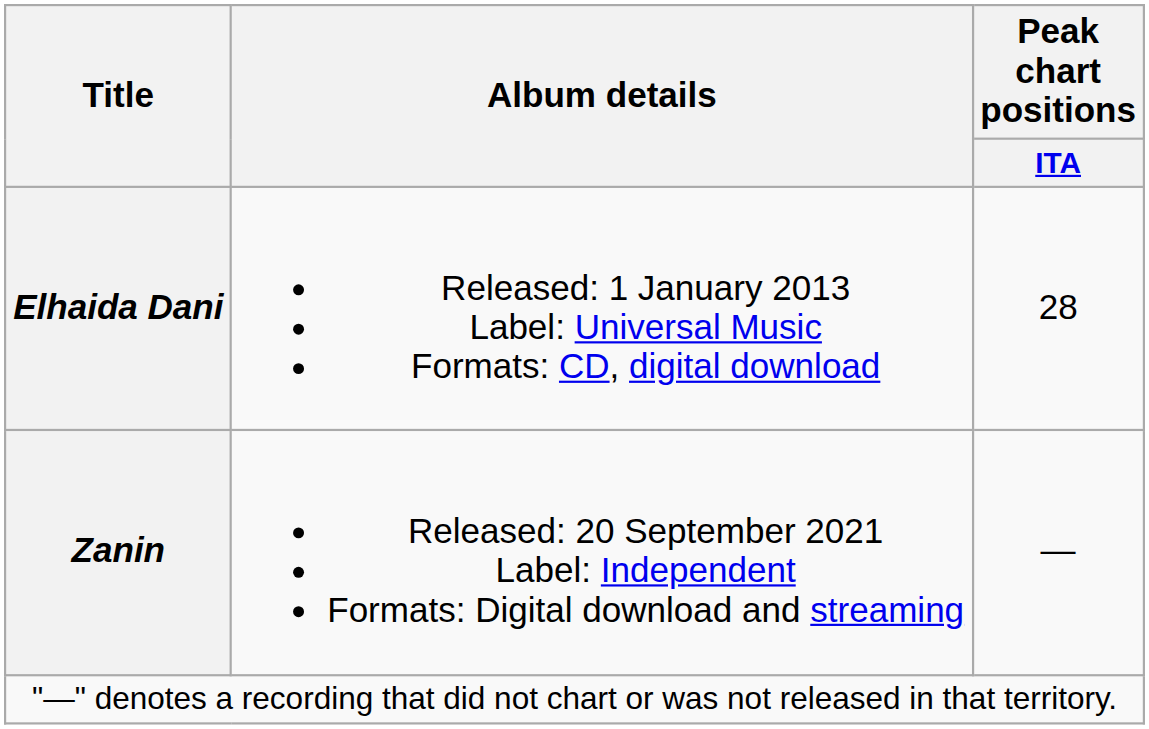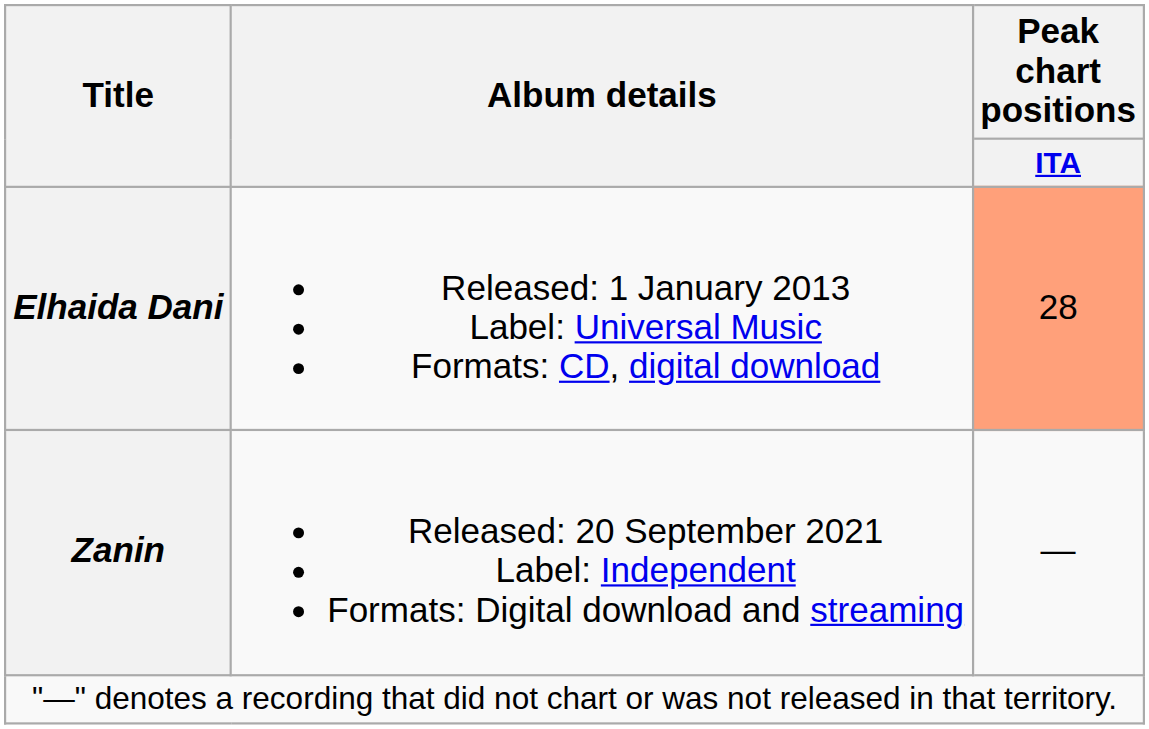Elhaida Dani | Peak chart positions / ITA: no background -> lightsalmon background
